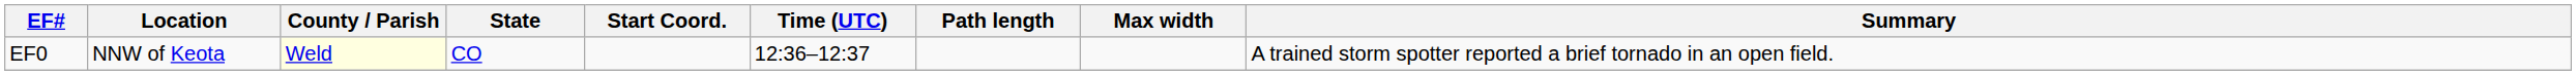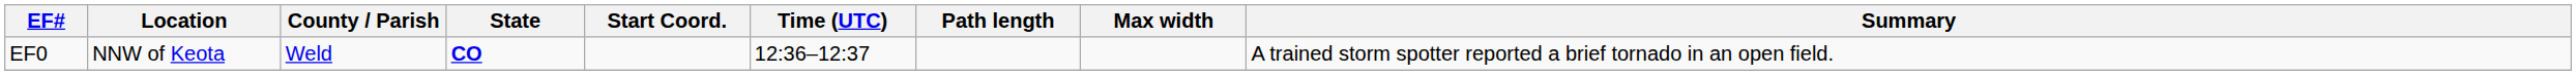EF0 | County / Parish: lightyellow background -> no background
EF0 | State: normal -> bold
